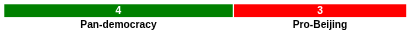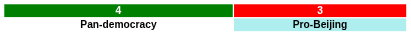Pan-democracy | 3: no background -> paleturquoise background
